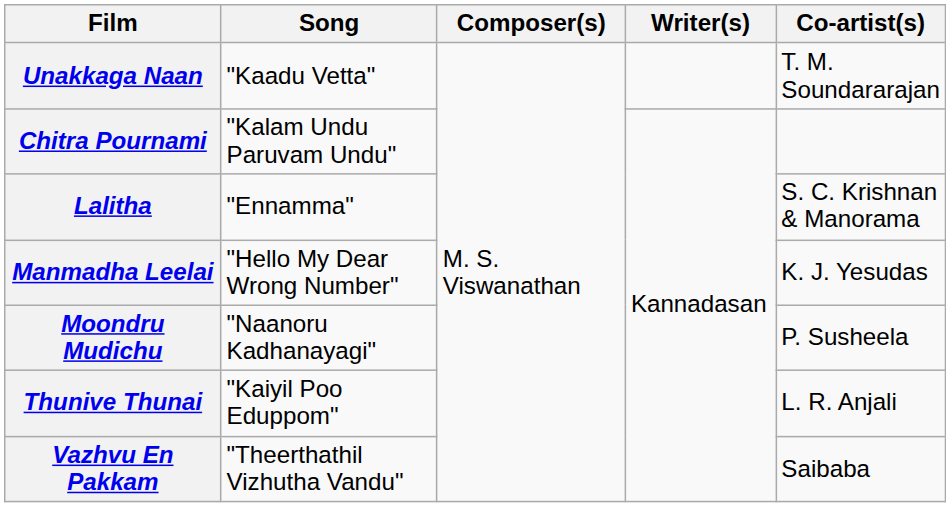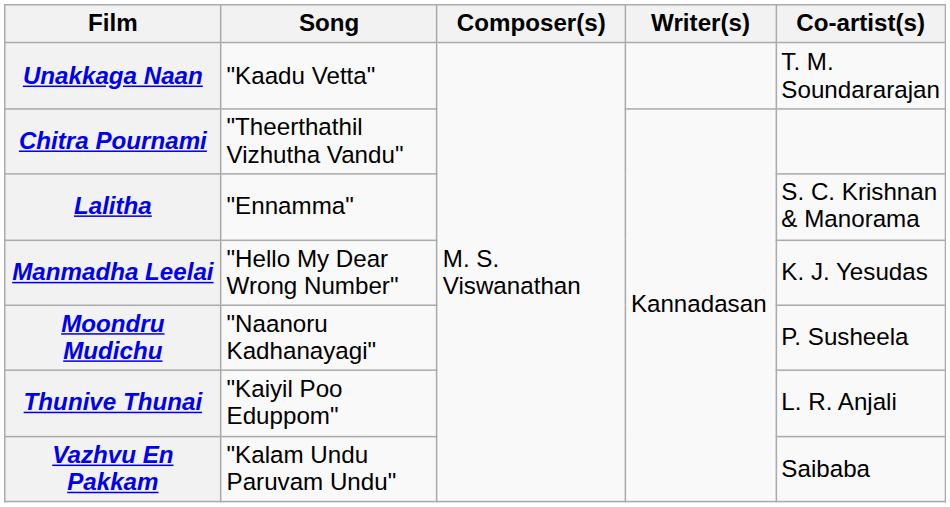Chitra Pournami | Song: "Kalam Undu Paruvam Undu" -> "Theerthathil Vizhutha Vandu"
Vazhvu En Pakkam | Song: "Theerthathil Vizhutha Vandu" -> "Kalam Undu Paruvam Undu"
